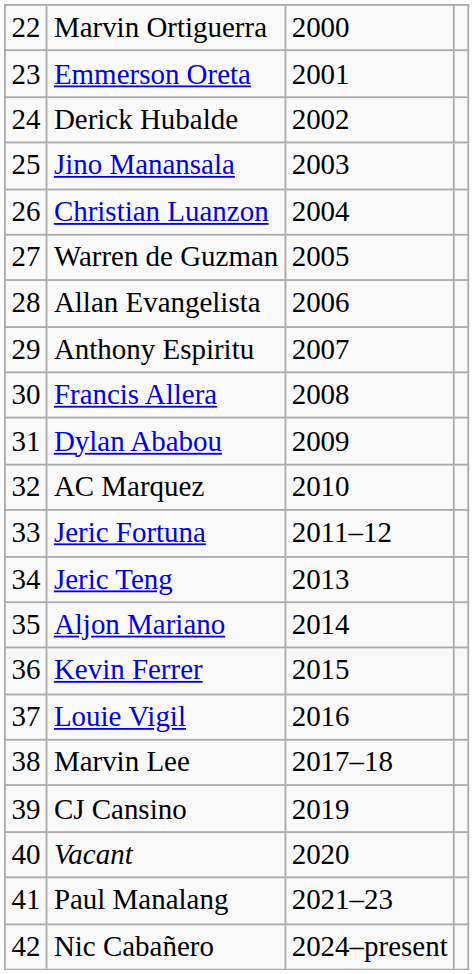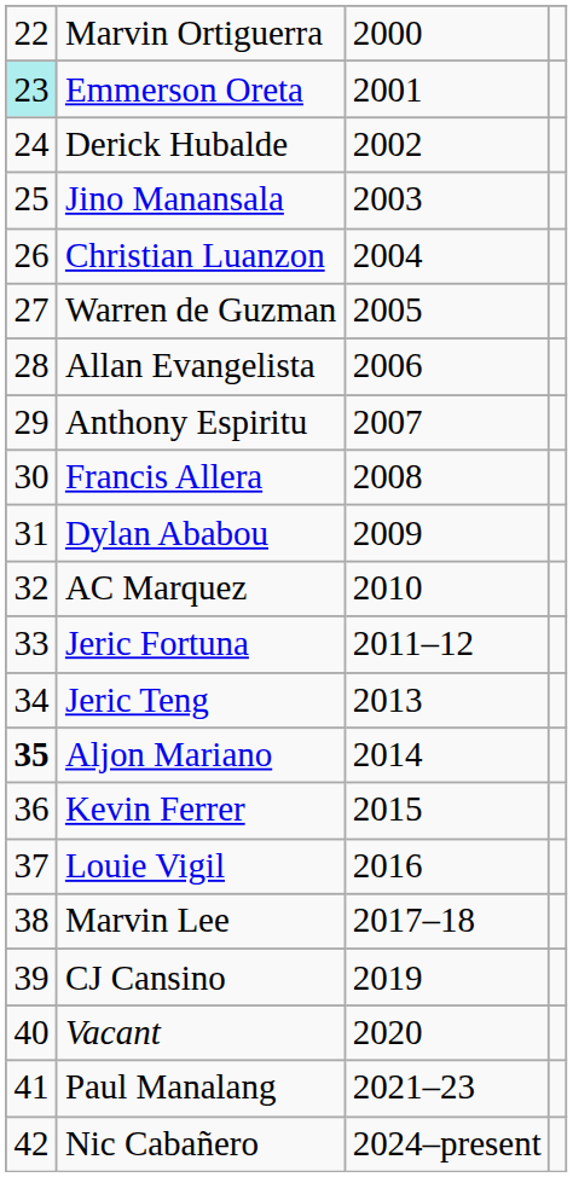Emmerson Oreta | column 1: no background -> paleturquoise background
Aljon Mariano | column 1: normal -> bold
